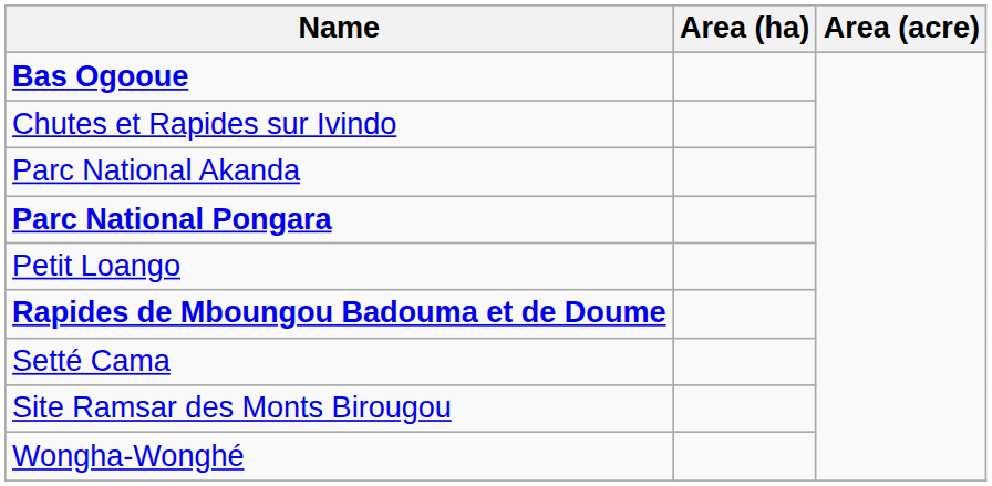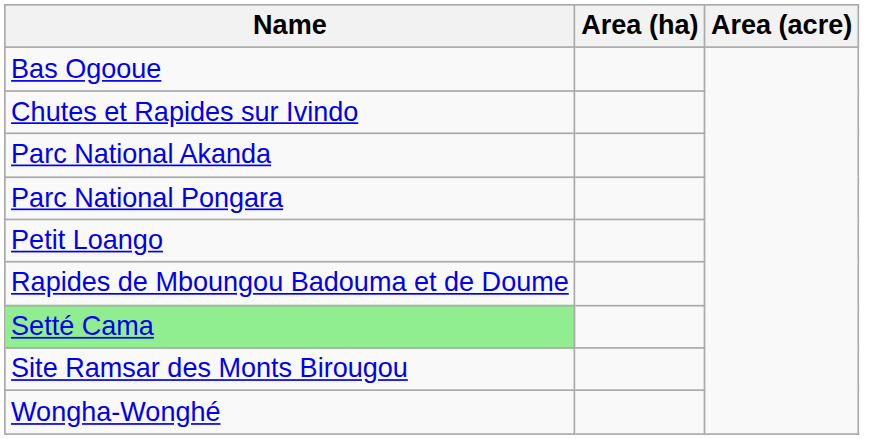Bas Ogooue | Name: bold -> normal
Parc National Pongara | Name: bold -> normal
Rapides de Mboungou Badouma et de Doume | Name: bold -> normal
Setté Cama | Name: no background -> lightgreen background
